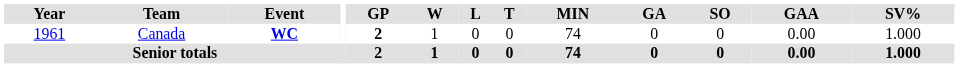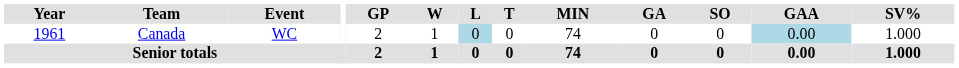Canada | Event: bold -> normal
Canada | GP: bold -> normal
Canada | L: no background -> lightblue background
Canada | GAA: no background -> lightblue background
